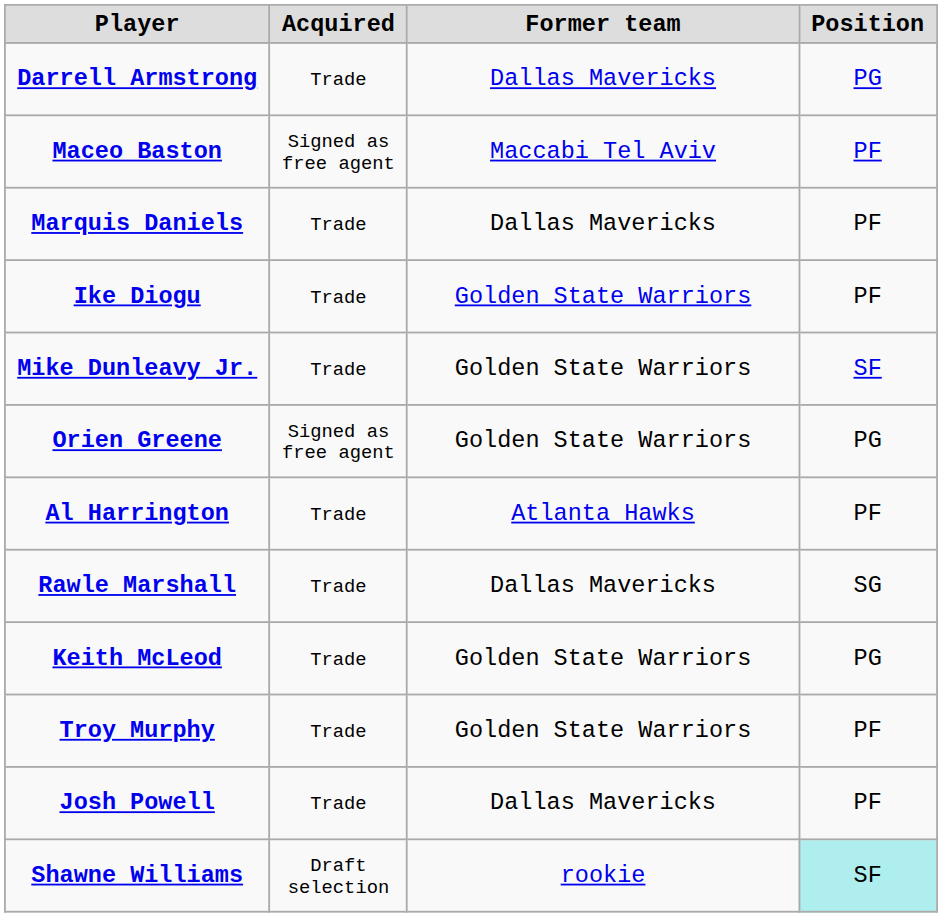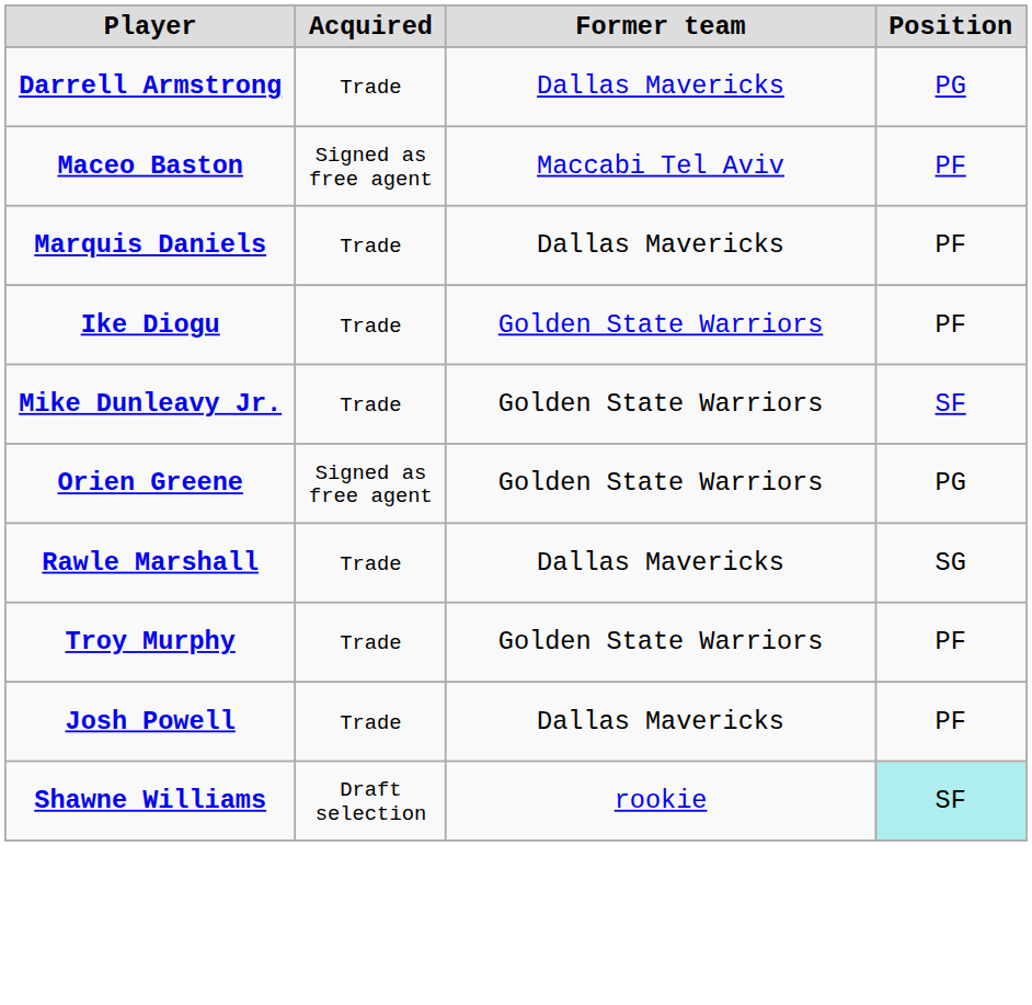- row: Al Harrington | Trade | Atlanta Hawks | PF
- row: Keith McLeod | Trade | Golden State Warriors | PG
